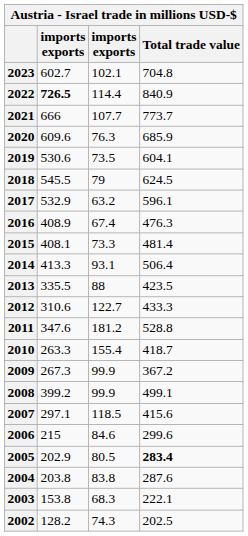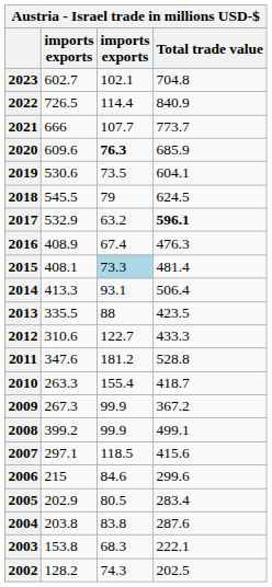2022 | column 2: bold -> normal
2020 | column 3: normal -> bold
2017 | Total trade value: normal -> bold
2015 | column 3: no background -> lightblue background
2005 | Total trade value: bold -> normal
